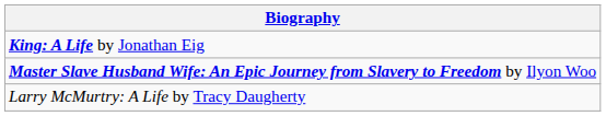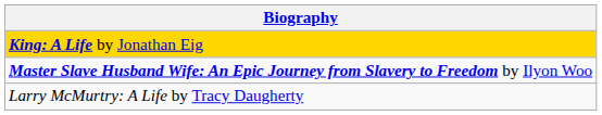row 2 | column 1: no background -> gold background
